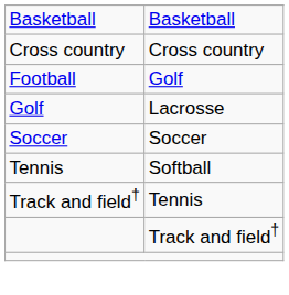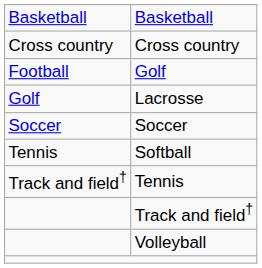+ row: Volleyball
